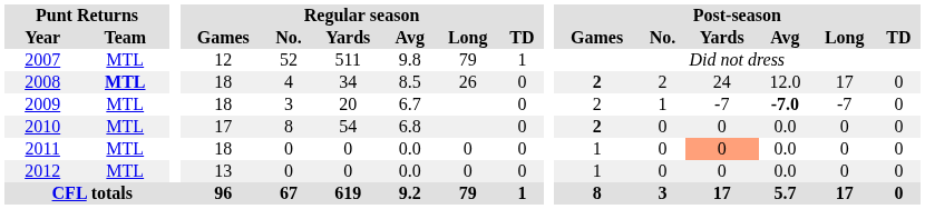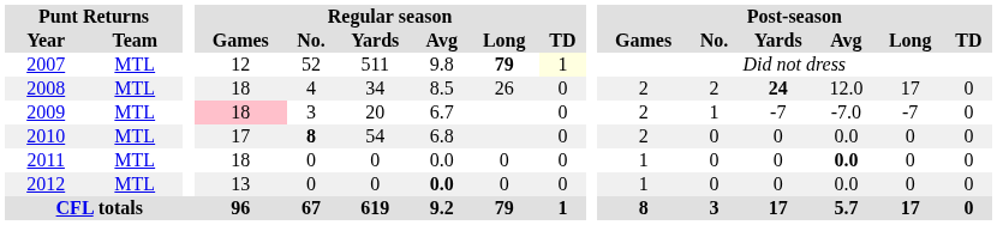2007 | Regular season / Long: normal -> bold
2007 | Regular season / TD: no background -> lightyellow background
2008 | Punt Returns / Team: bold -> normal
2008 | Post-season / Games: bold -> normal
2008 | Post-season / Yards: normal -> bold
2009 | Regular season / Games: no background -> pink background
2009 | Post-season / Avg: bold -> normal
2010 | Regular season / No.: normal -> bold
2010 | Post-season / Games: bold -> normal
2011 | Post-season / Yards: lightsalmon background -> no background
2011 | Post-season / Avg: normal -> bold
2012 | Regular season / Avg: normal -> bold
